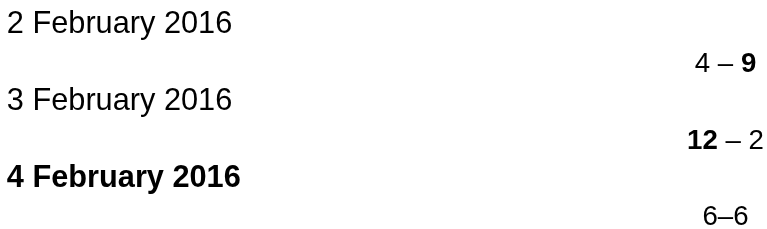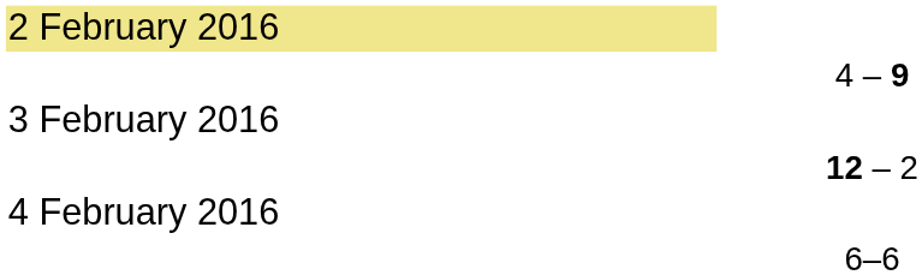2 February 2016 | column 1: no background -> khaki background
4 February 2016 | column 1: bold -> normal
